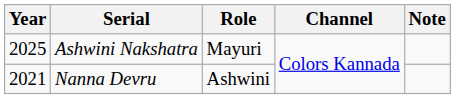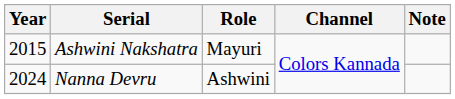Ashwini Nakshatra | Year: 2025 -> 2015
Nanna Devru | Year: 2021 -> 2024
